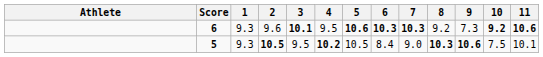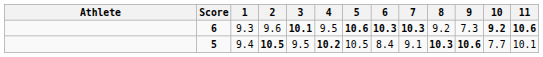row 3 | 1: 9.3 -> 9.4
row 3 | 7: 9.0 -> 9.1
row 3 | 10: 7.5 -> 7.7
